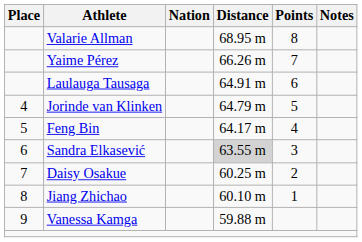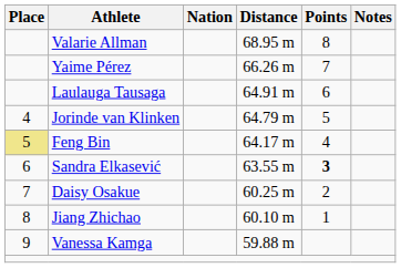Feng Bin | Place: no background -> khaki background
Sandra Elkasević | Distance: lightgrey background -> no background
Sandra Elkasević | Points: normal -> bold
